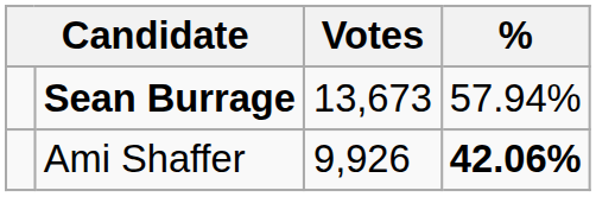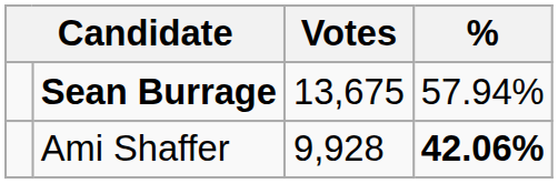Sean Burrage | Votes: 13,673 -> 13,675
Ami Shaffer | Votes: 9,926 -> 9,928
